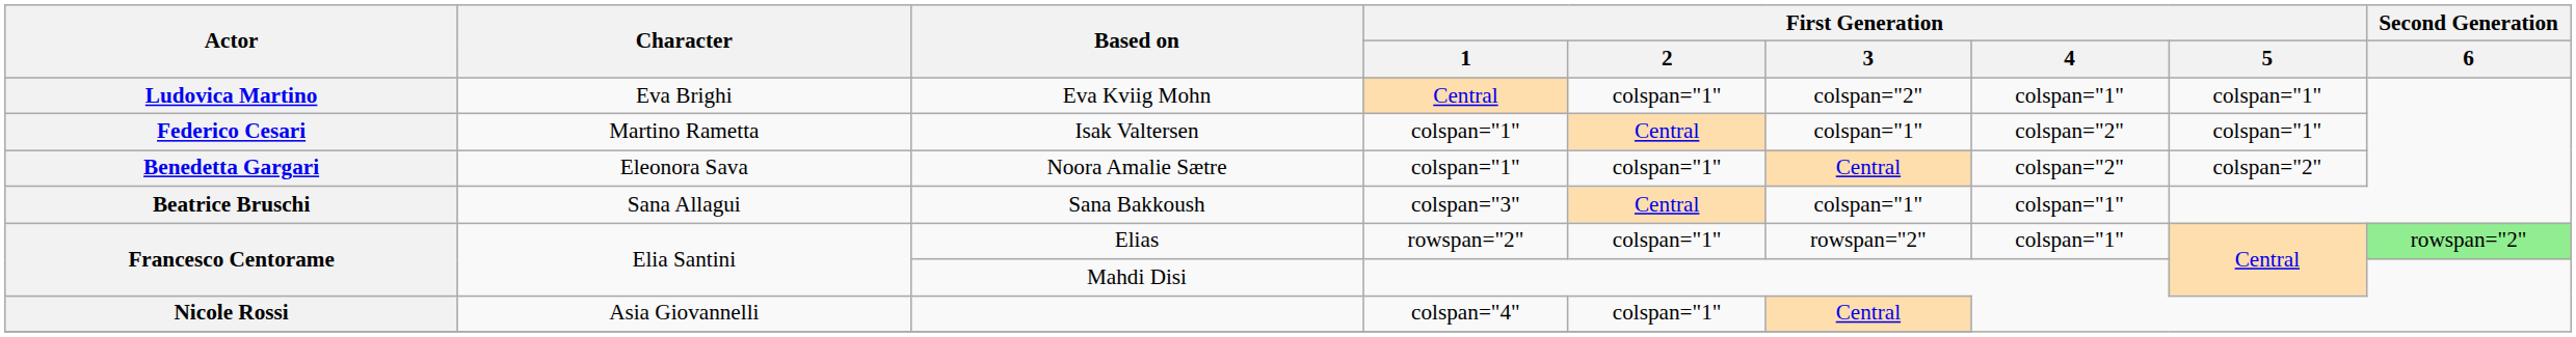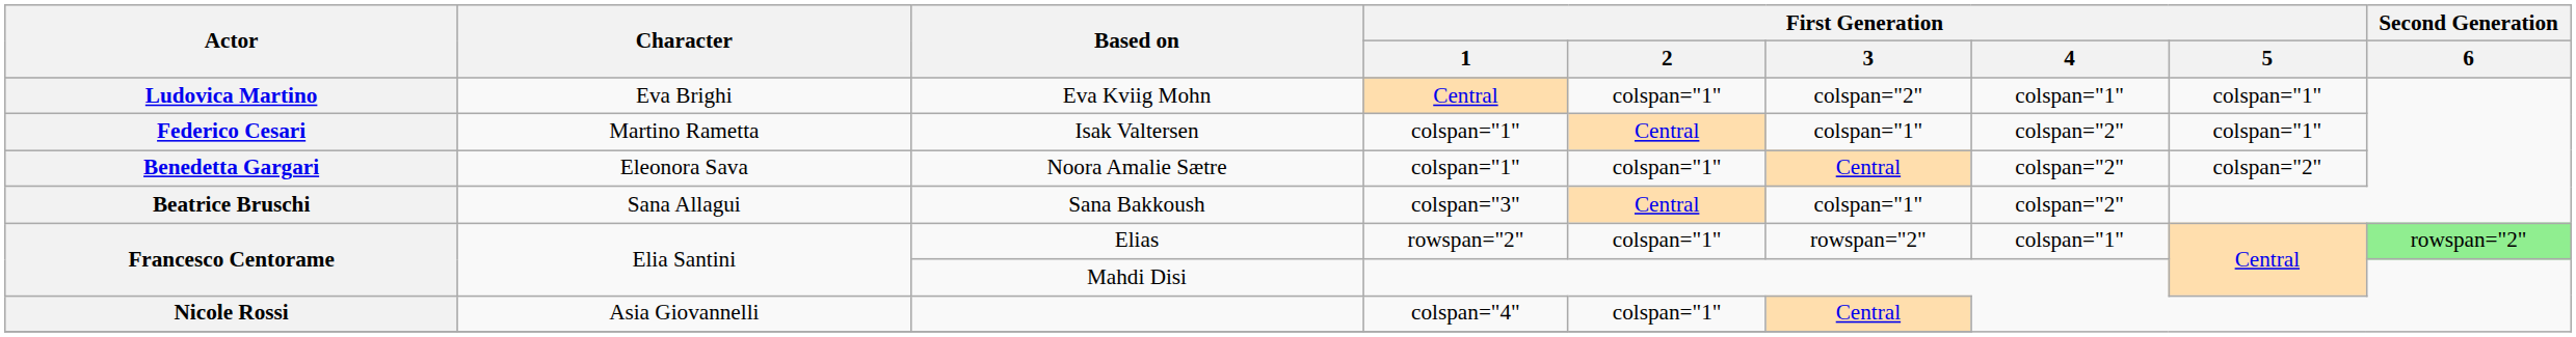Sana Bakkoush | First Generation / 4: colspan="1" -> colspan="2"
